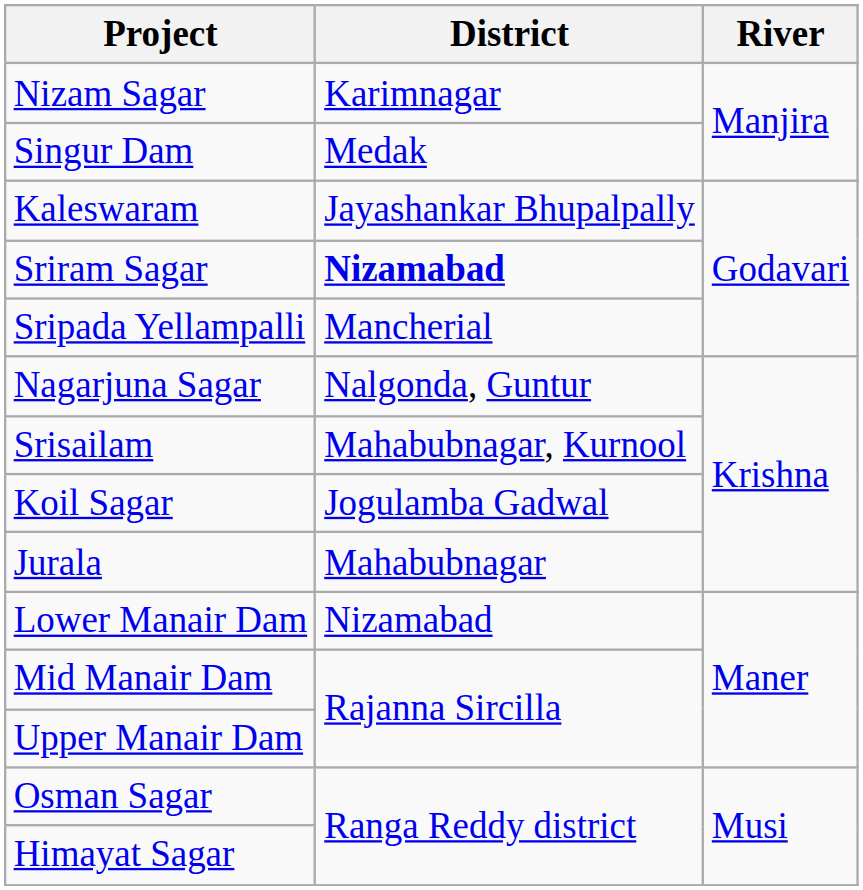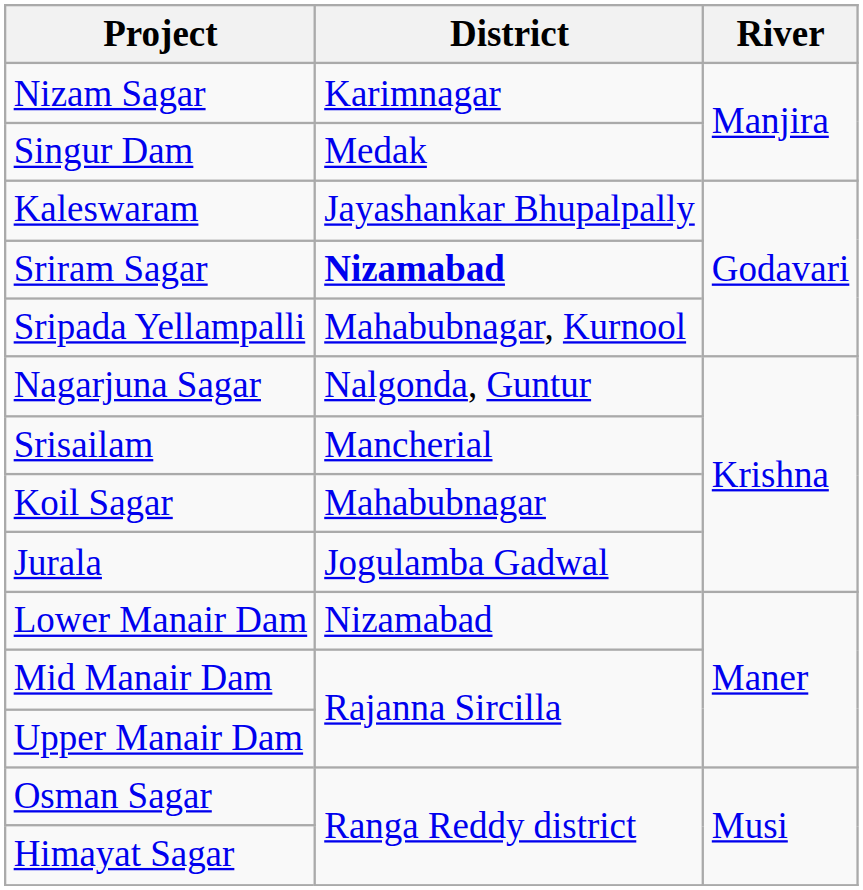Sripada Yellampalli | District: Mancherial -> Mahabubnagar, Kurnool
Srisailam | District: Mahabubnagar, Kurnool -> Mancherial
Koil Sagar | District: Jogulamba Gadwal -> Mahabubnagar
Jurala | District: Mahabubnagar -> Jogulamba Gadwal
